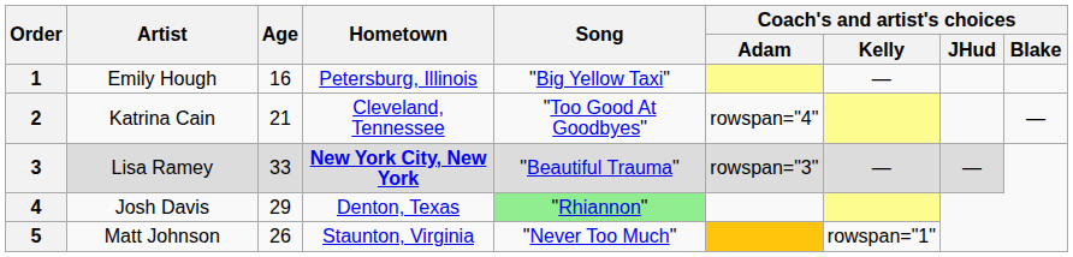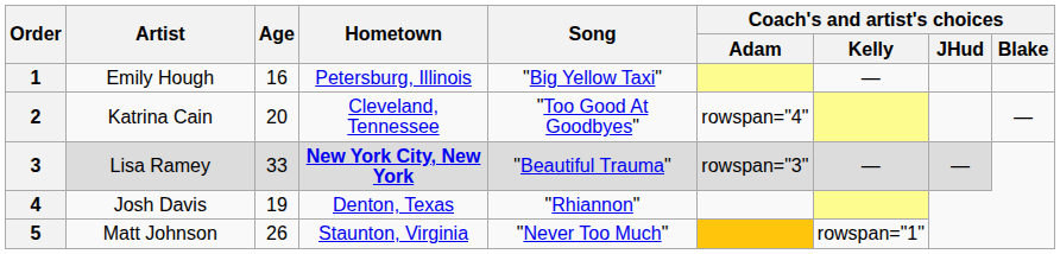2 | Age: 21 -> 20
4 | Age: 29 -> 19
4 | Song: lightgreen background -> no background
